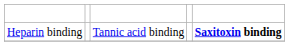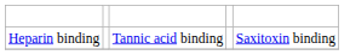Heparin binding | column 5: bold -> normal
